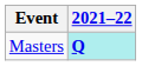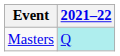Masters | 2021–22: bold -> normal
